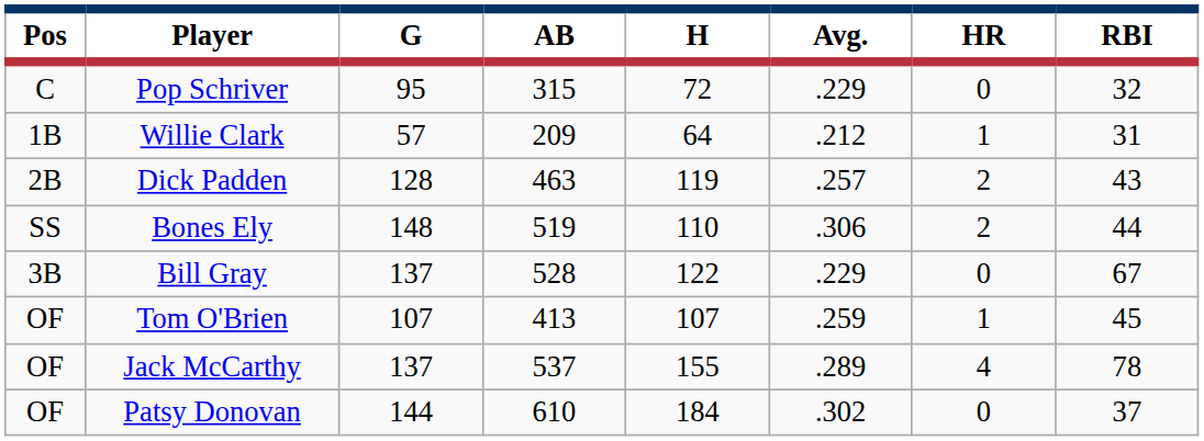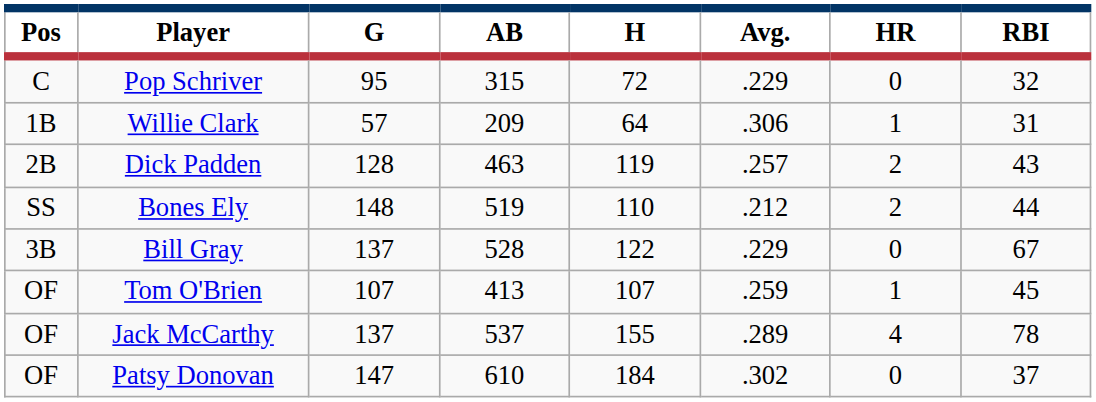Willie Clark | Avg.: .212 -> .306
Bones Ely | Avg.: .306 -> .212
Patsy Donovan | G: 144 -> 147
